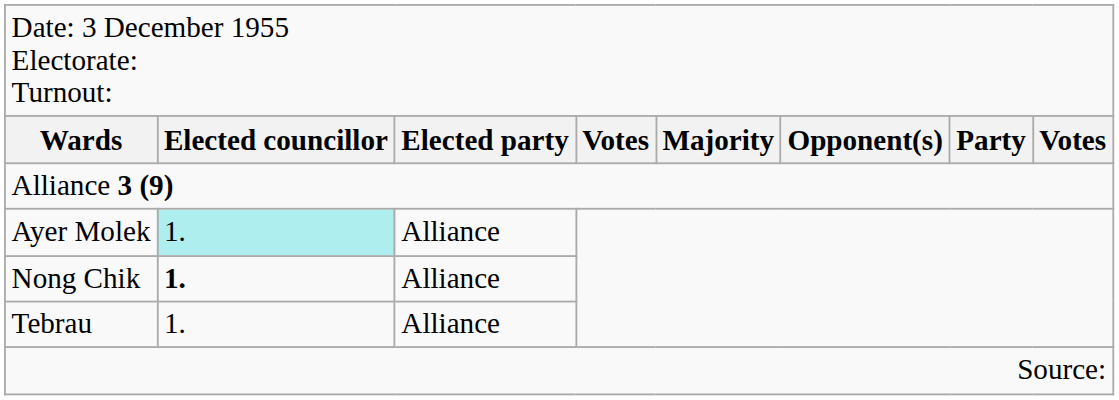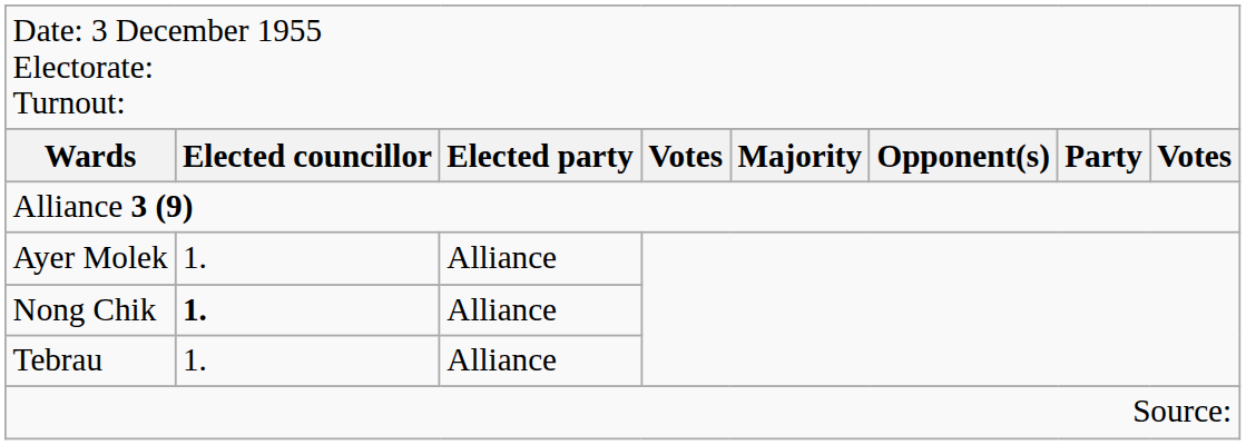Ayer Molek | column 2: paleturquoise background -> no background
